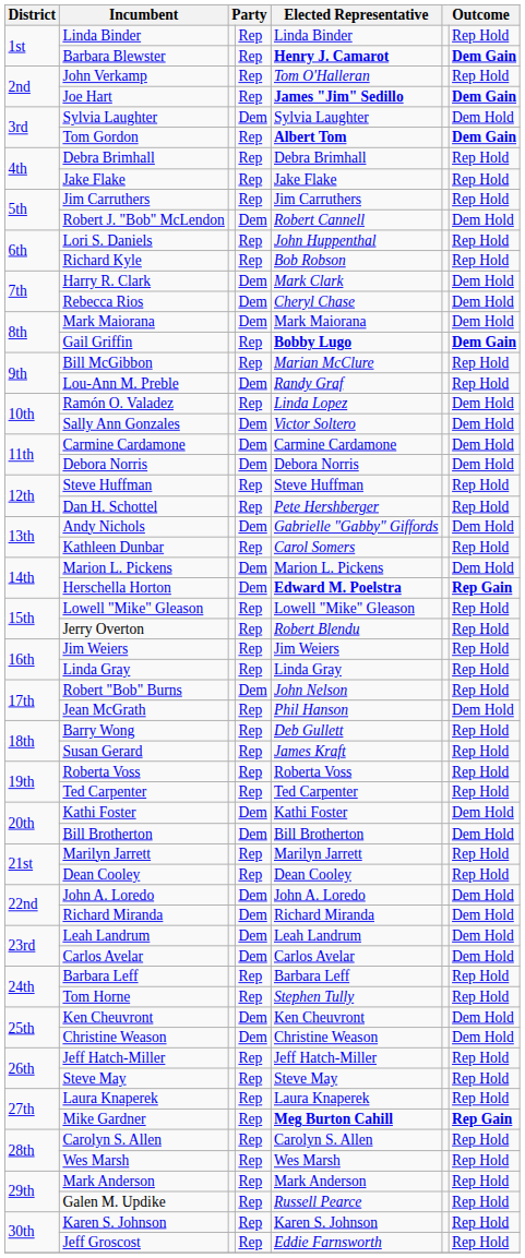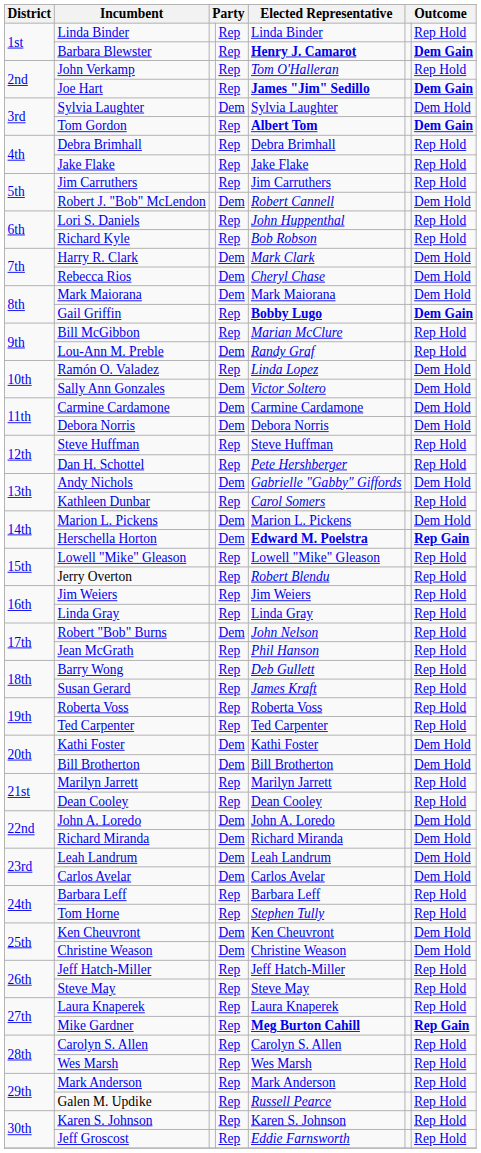Jean McGrath | column 7: Dem Hold -> Rep Hold
